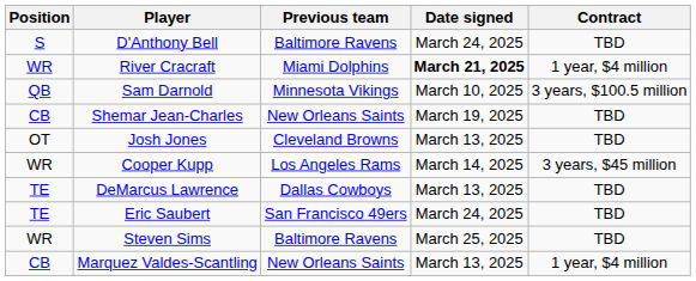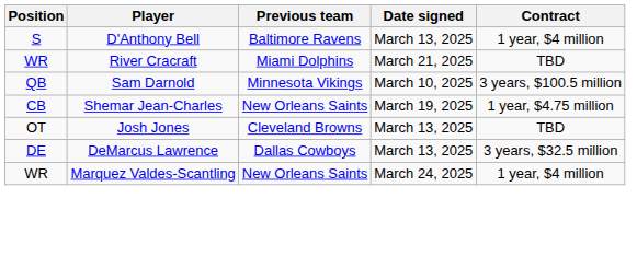D'Anthony Bell | Date signed: March 24, 2025 -> March 13, 2025
D'Anthony Bell | Contract: TBD -> 1 year, $4 million
River Cracraft | Date signed: bold -> normal
River Cracraft | Contract: 1 year, $4 million -> TBD
Shemar Jean-Charles | Contract: TBD -> 1 year, $4.75 million
- row: WR | Cooper Kupp | Los Angeles Rams | March 14, 2025 | 3 years, $45 million
DeMarcus Lawrence | Position: TE -> DE
DeMarcus Lawrence | Contract: TBD -> 3 years, $32.5 million
- row: TE | Eric Saubert | San Francisco 49ers | March 24, 2025 | TBD
- row: WR | Steven Sims | Baltimore Ravens | March 25, 2025 | TBD
Marquez Valdes-Scantling | Position: CB -> WR
Marquez Valdes-Scantling | Date signed: March 13, 2025 -> March 24, 2025
